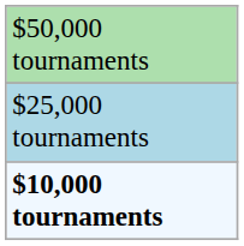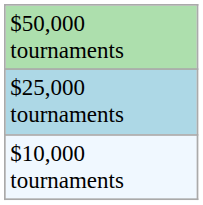row 3 | column 1: bold -> normal
